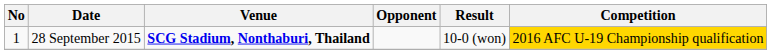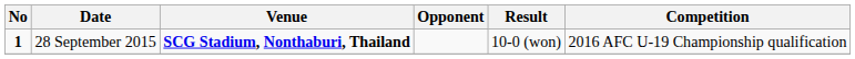28 September 2015 | No: normal -> bold
28 September 2015 | Competition: gold background -> no background
